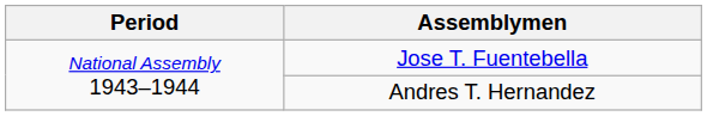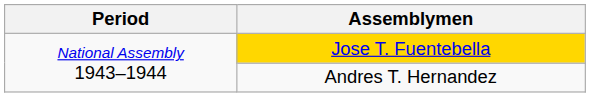Jose T. Fuentebella | Assemblymen: no background -> gold background
